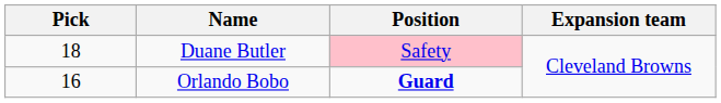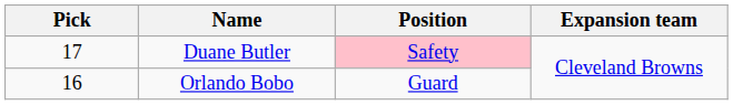Duane Butler | Pick: 18 -> 17
Orlando Bobo | Position: bold -> normal
